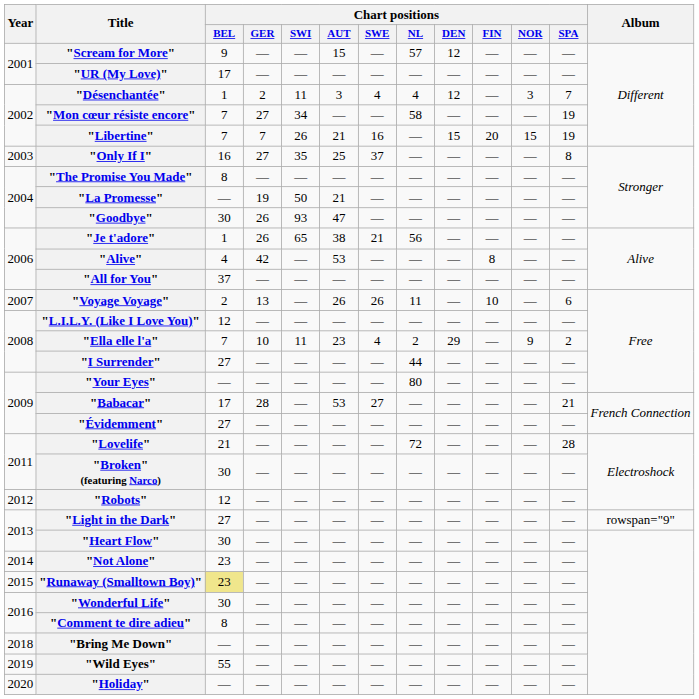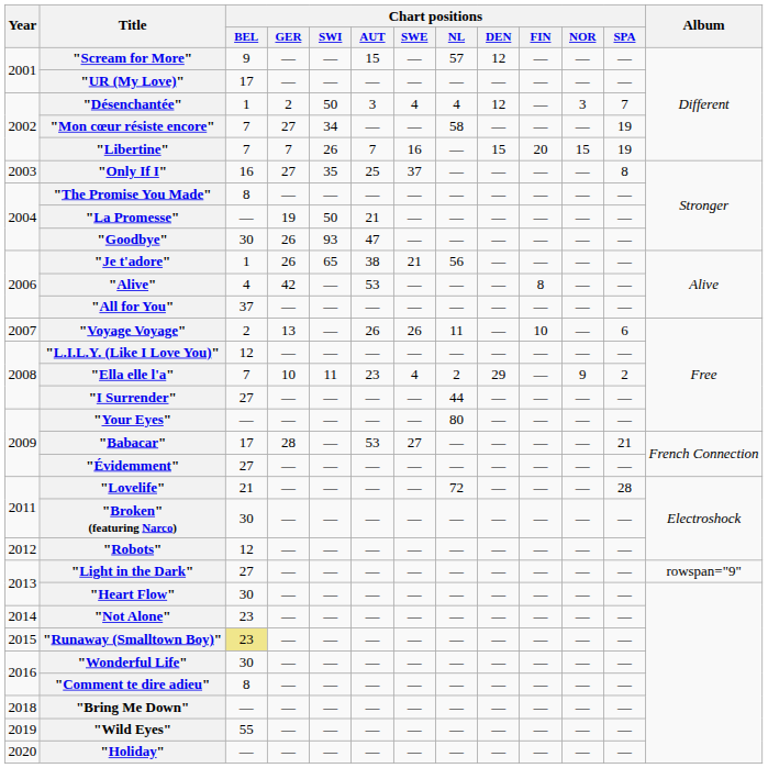"Désenchantée" | Chart positions / SWI: 11 -> 50
"Libertine" | Chart positions / AUT: 21 -> 7
